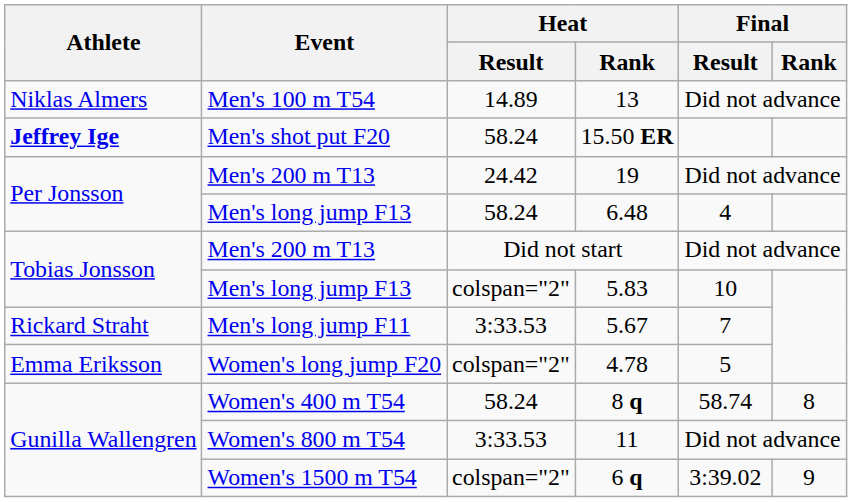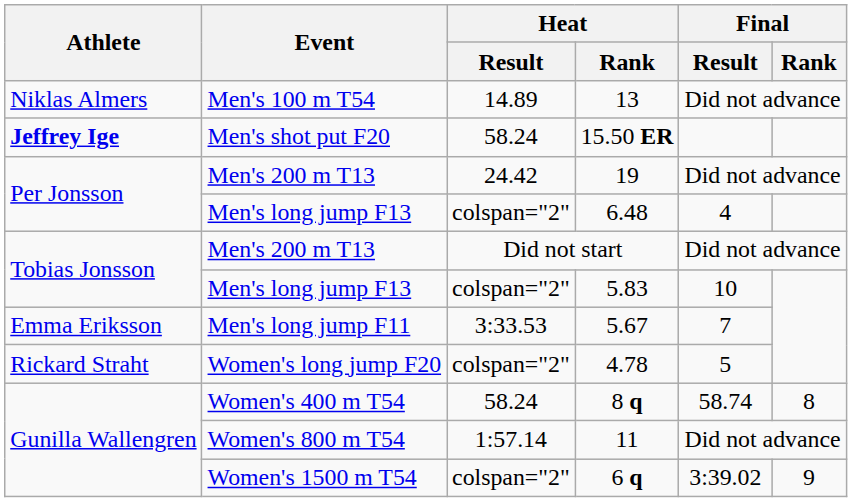6.48 | Heat / Result: 58.24 -> colspan="2"
5.67 | Athlete: Rickard Straht -> Emma Eriksson
4.78 | Athlete: Emma Eriksson -> Rickard Straht
11 | Heat / Result: 3:33.53 -> 1:57.14
